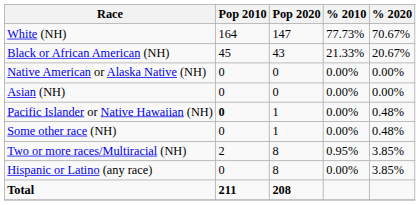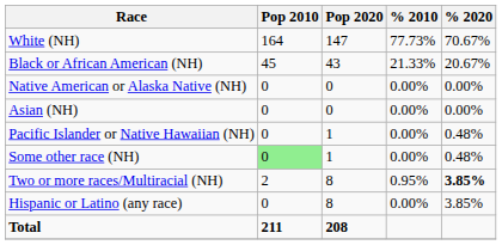Pacific Islander or Native Hawaiian (NH) | Pop 2010: bold -> normal
Some other race (NH) | Pop 2010: no background -> lightgreen background
Two or more races/Multiracial (NH) | % 2020: normal -> bold
